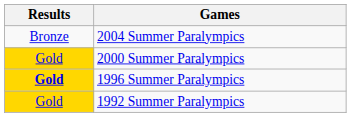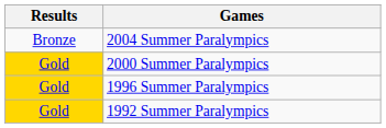1996 Summer Paralympics | Results: bold -> normal
